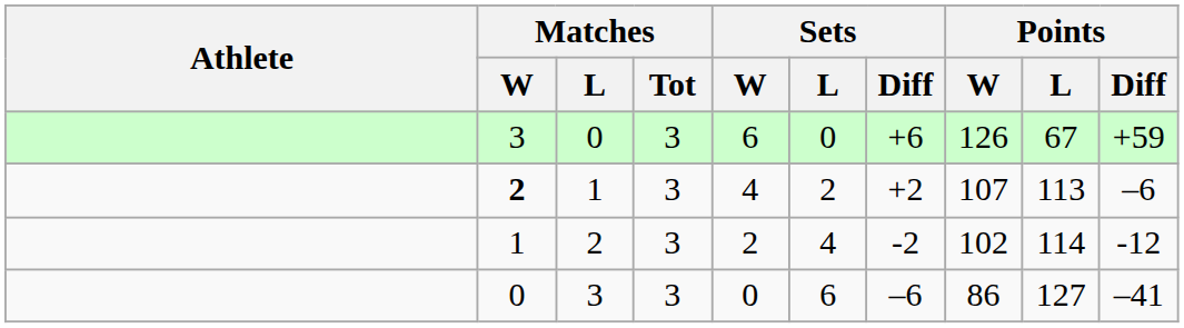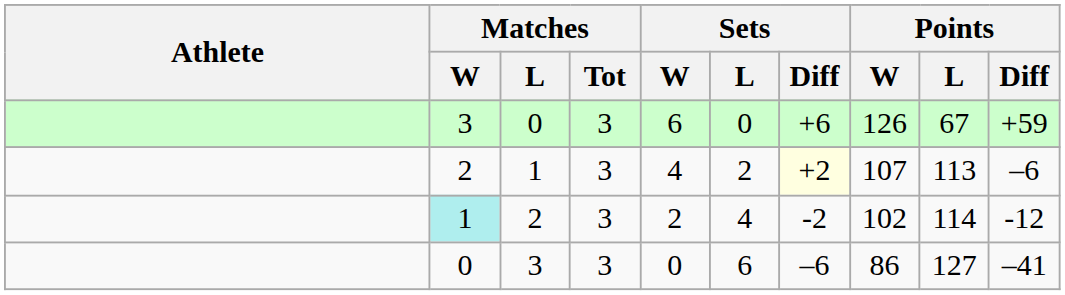row 4 | Matches / W: bold -> normal
row 4 | Sets / Diff: no background -> lightyellow background
row 5 | Matches / W: no background -> paleturquoise background
